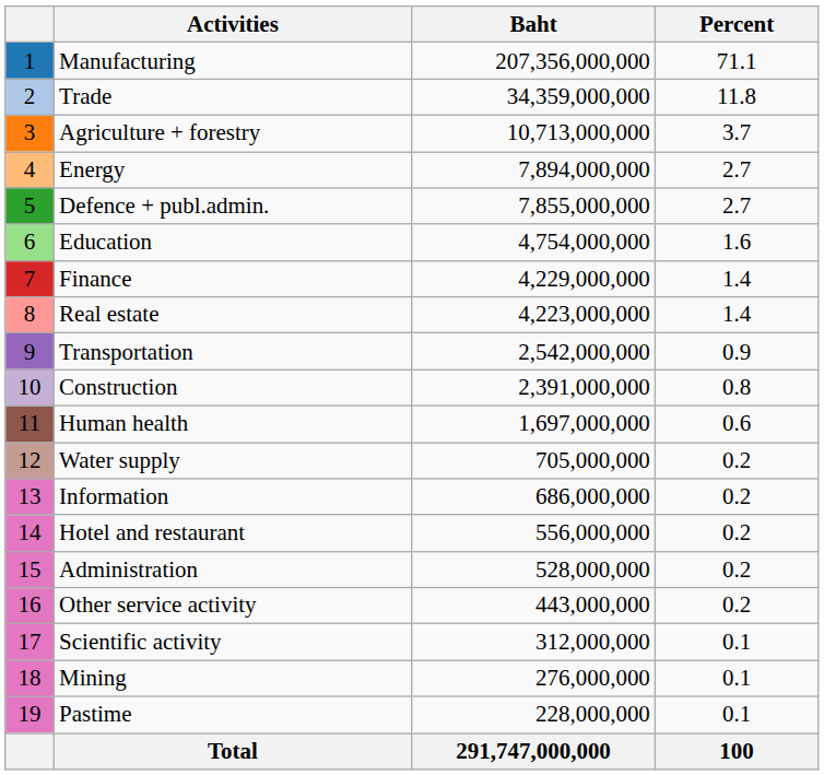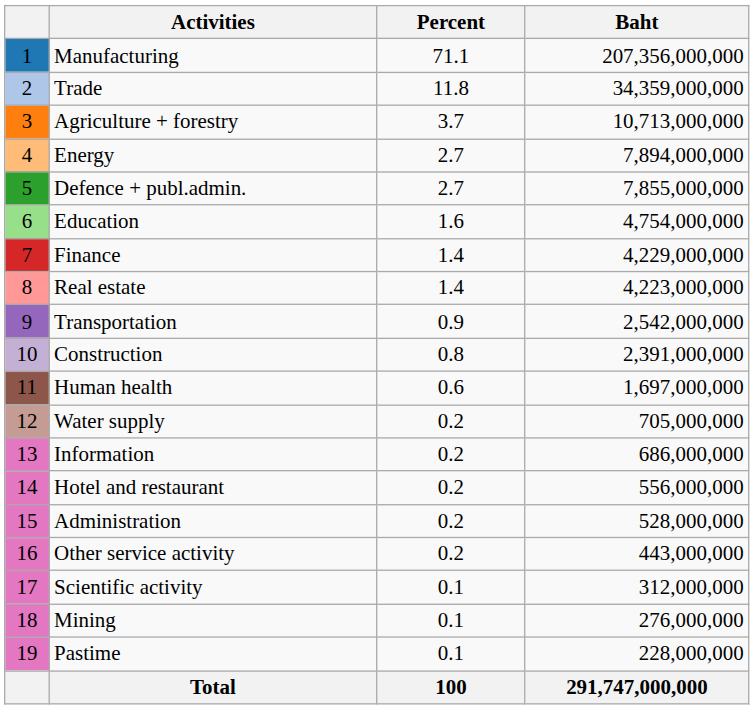columns swapped: Baht <-> Percent
